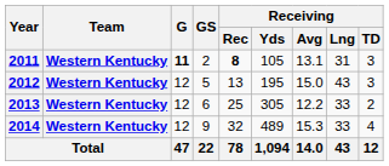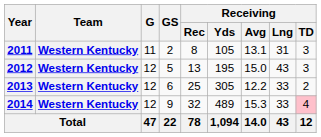2011 | G: bold -> normal
2011 | Receiving / Rec: bold -> normal
2014 | Receiving / TD: no background -> pink background
